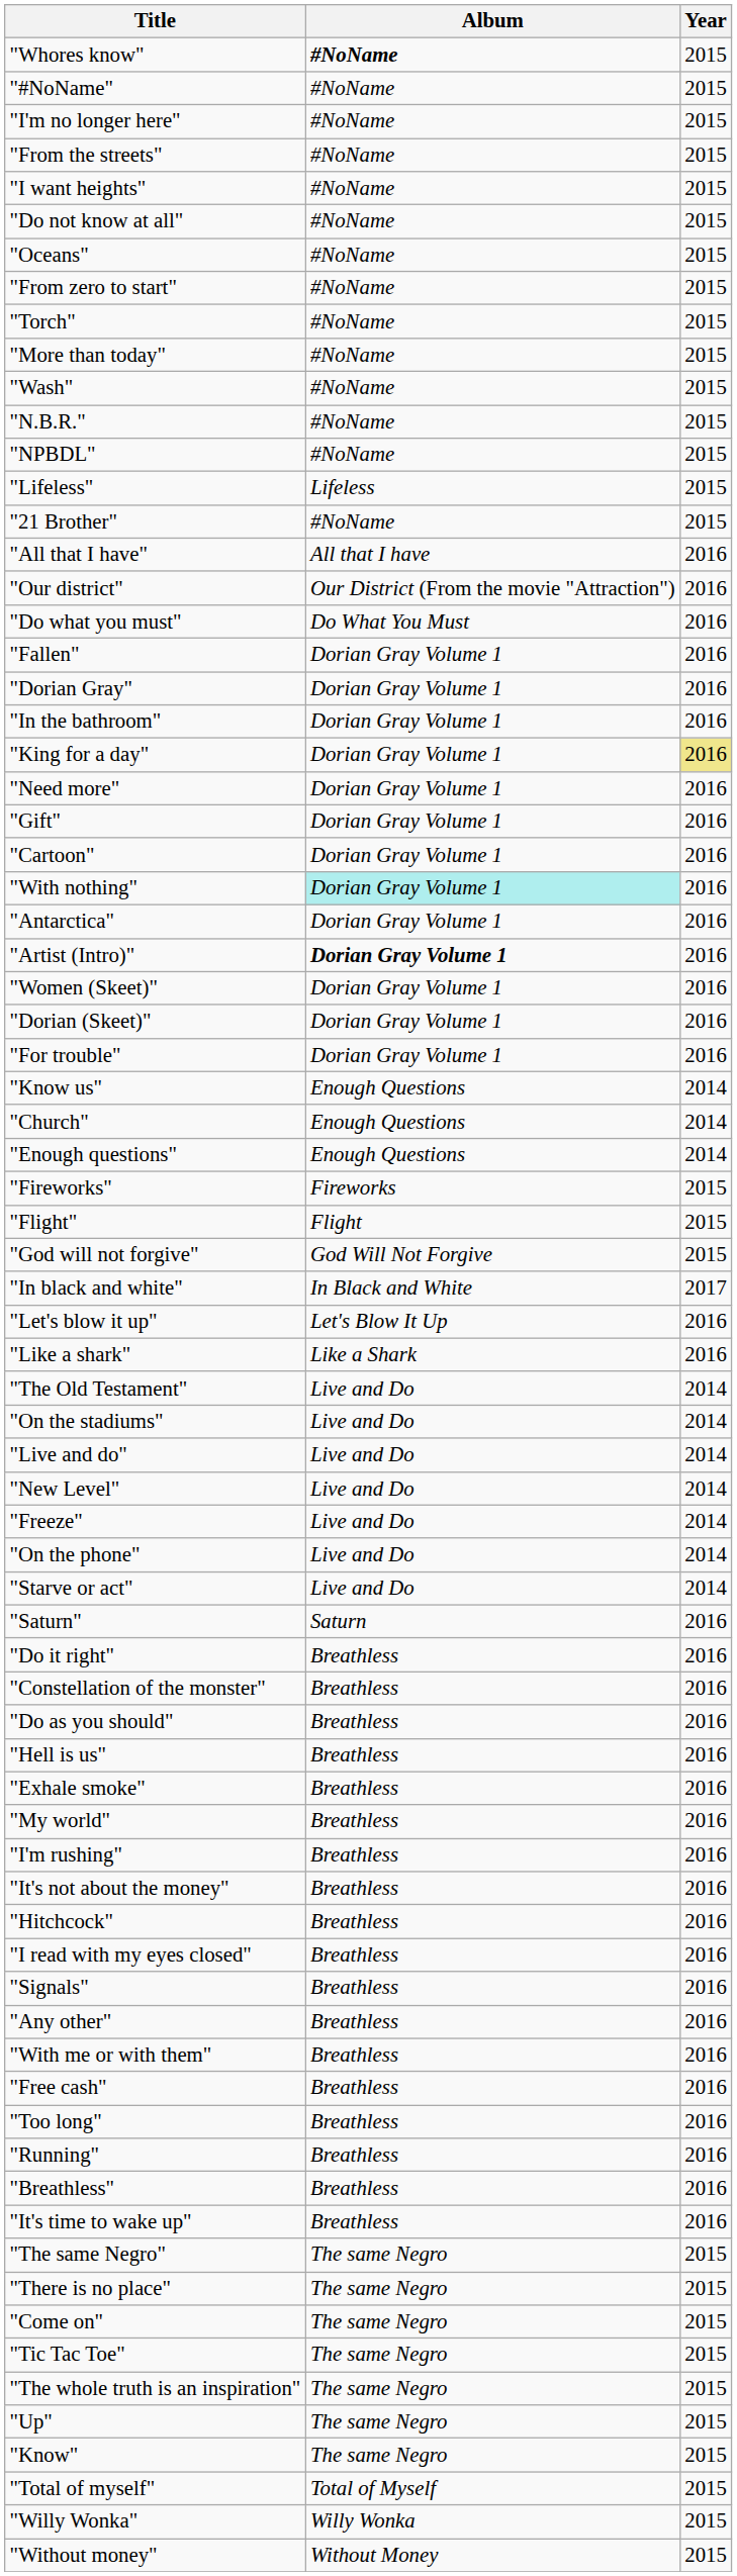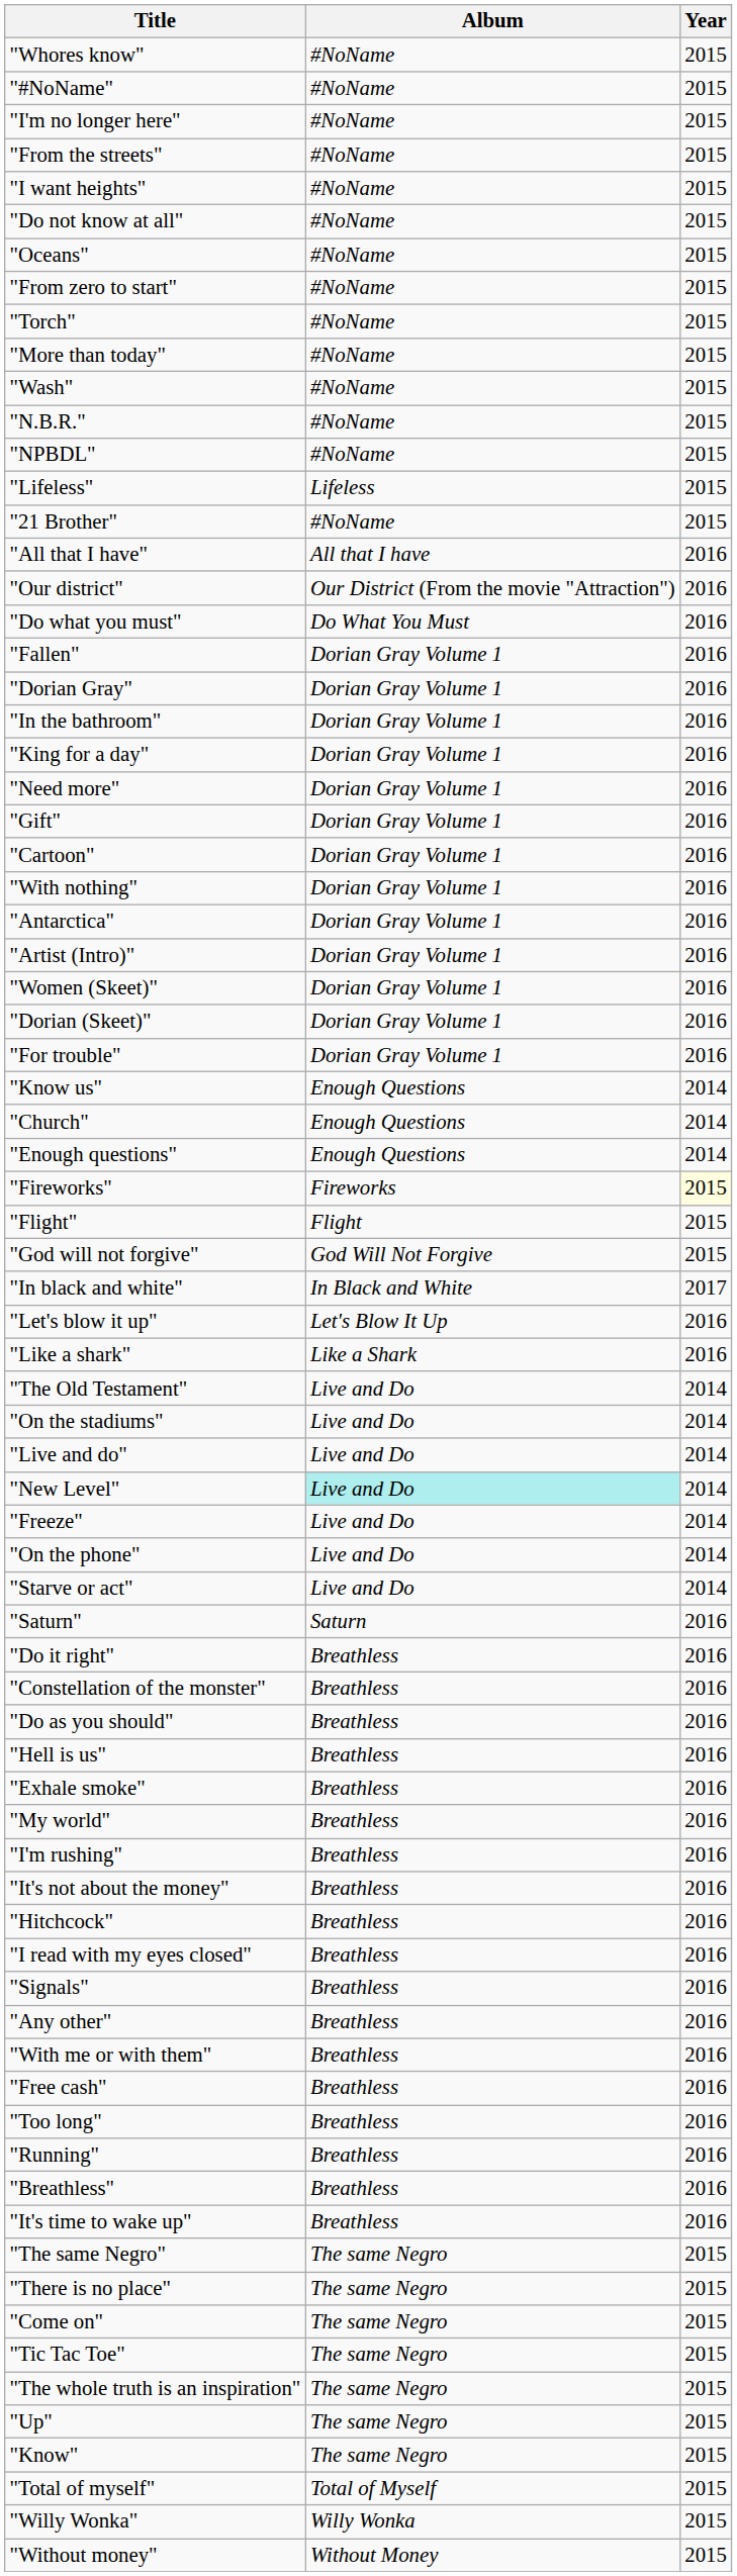"Whores know" | Album: bold -> normal
"King for a day" | Year: khaki background -> no background
"With nothing" | Album: paleturquoise background -> no background
"Artist (Intro)" | Album: bold -> normal
"Fireworks" | Year: no background -> lightyellow background
"New Level" | Album: no background -> paleturquoise background
